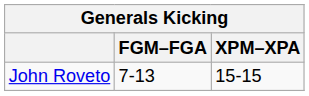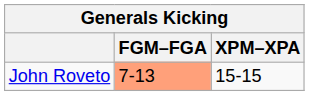John Roveto | FGM–FGA: no background -> lightsalmon background
